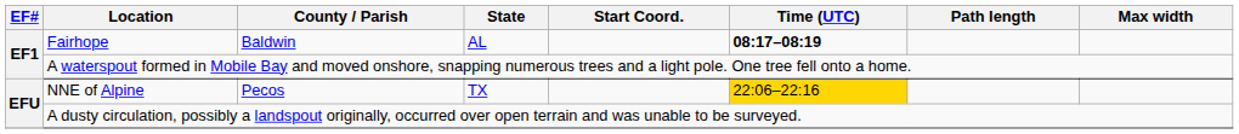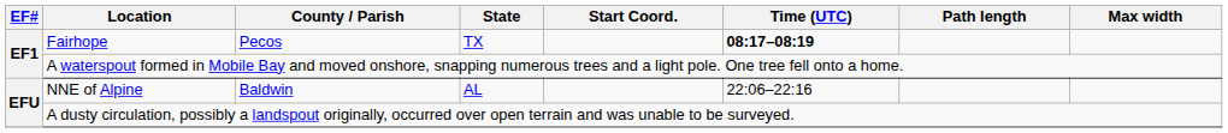Fairhope | County / Parish: Baldwin -> Pecos
Fairhope | State: AL -> TX
NNE of Alpine | County / Parish: Pecos -> Baldwin
NNE of Alpine | State: TX -> AL
NNE of Alpine | Time (UTC): gold background -> no background
